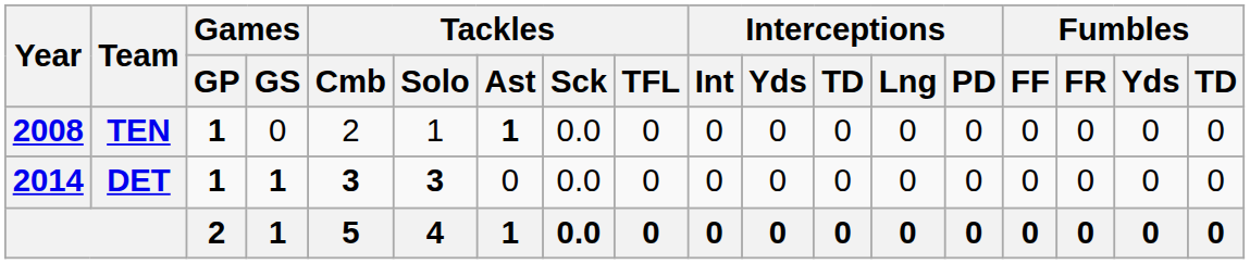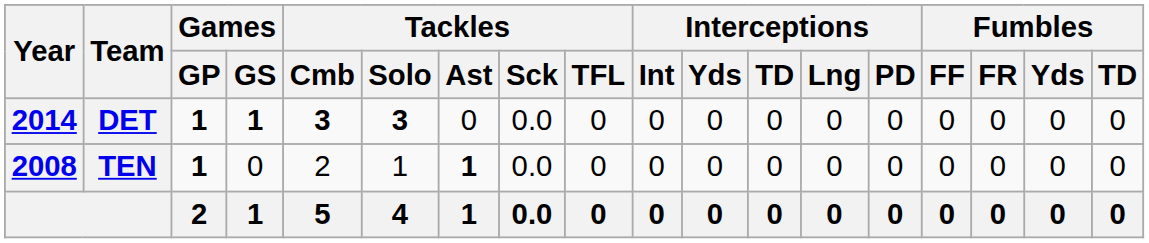rows swapped: TEN <-> DET
